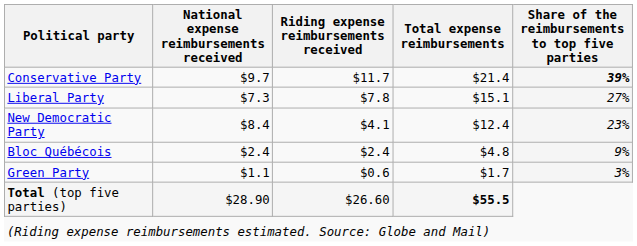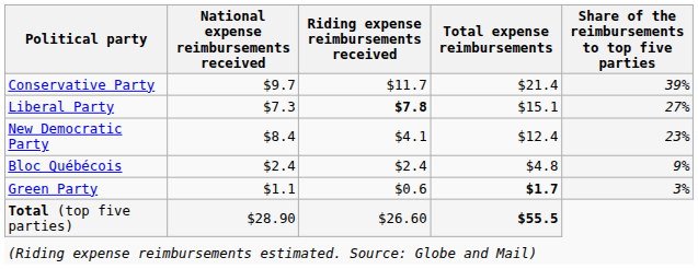Conservative Party | Share of the reimbursements to top five parties: bold -> normal
Liberal Party | Riding expense reimbursements received: normal -> bold
Green Party | Total expense reimbursements: normal -> bold
